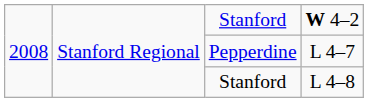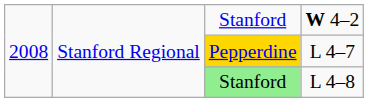Pepperdine | column 3: no background -> gold background
Stanford / L 4–8 | column 3: no background -> lightgreen background
